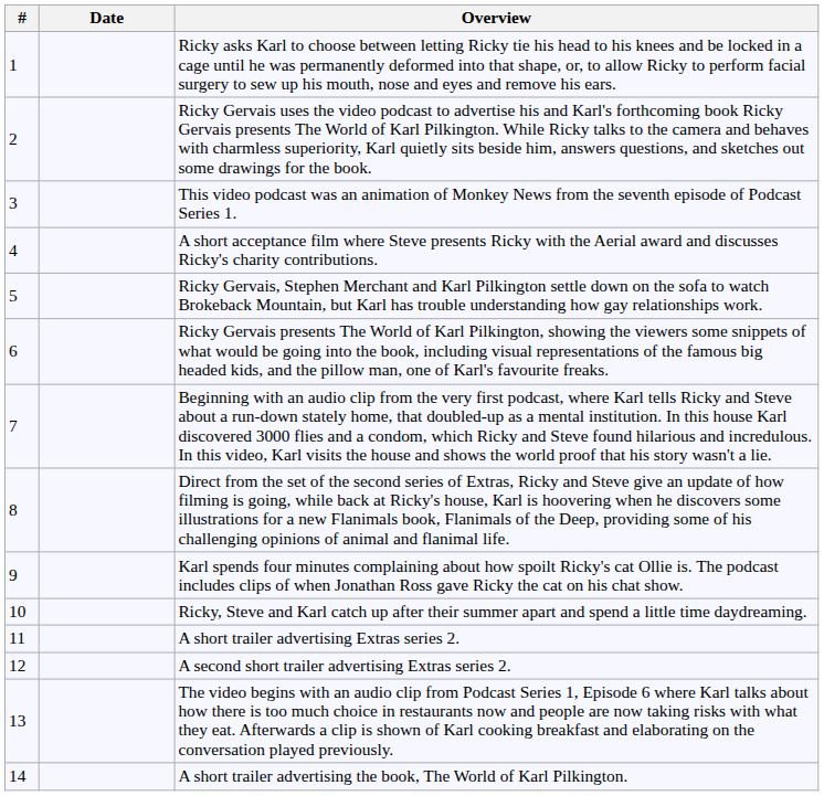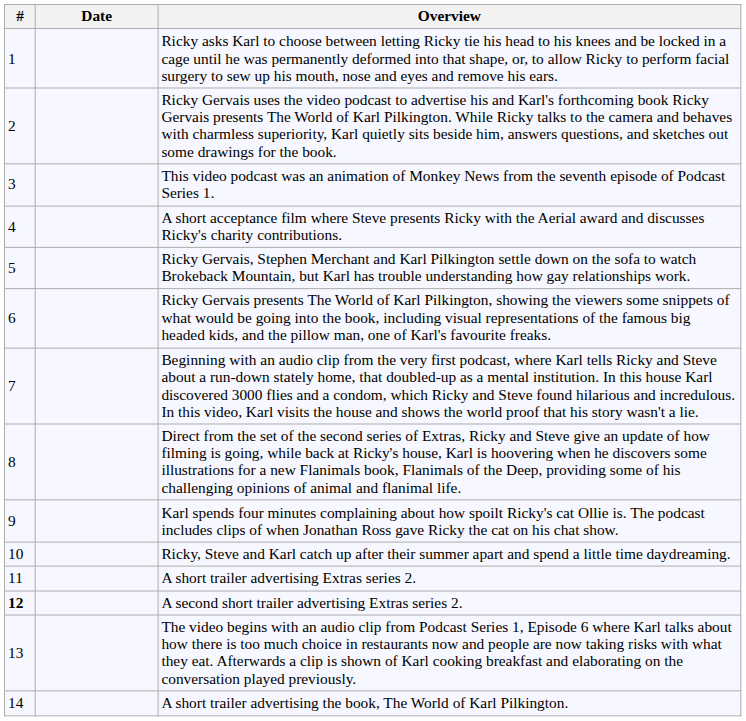A second short trailer advertising Extras series 2. | #: normal -> bold
